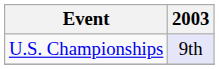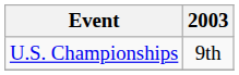U.S. Championships | 2003: lavender background -> no background
